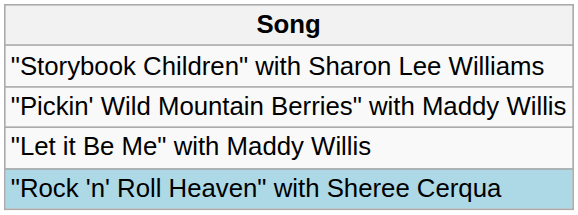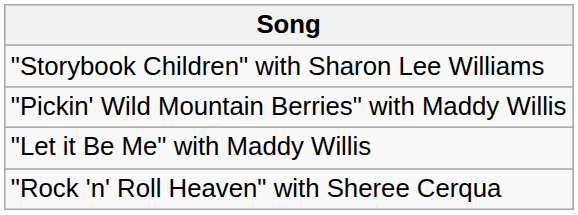row 5 | column 1: lightblue background -> no background
